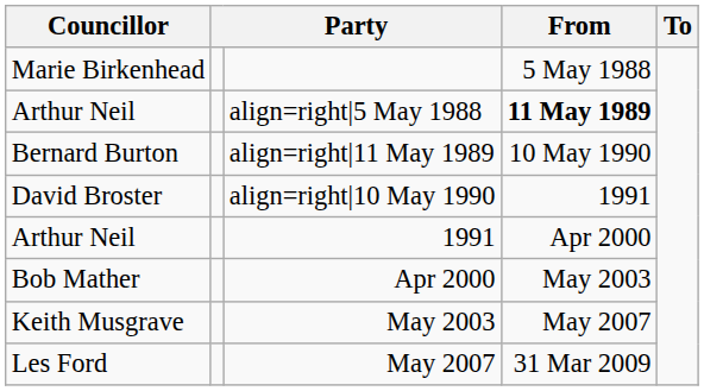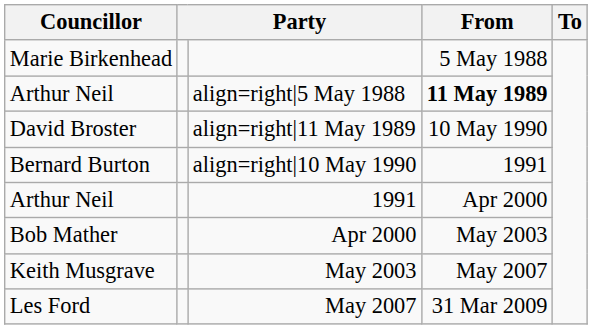align=right|11 May 1989 | Councillor: Bernard Burton -> David Broster
align=right|10 May 1990 | Councillor: David Broster -> Bernard Burton
